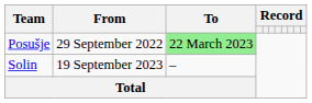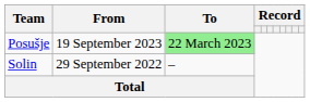Posušje | From: 29 September 2022 -> 19 September 2023
Solin | From: 19 September 2023 -> 29 September 2022
